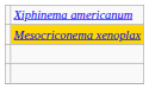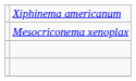row 2 | column 2: gold background -> no background
